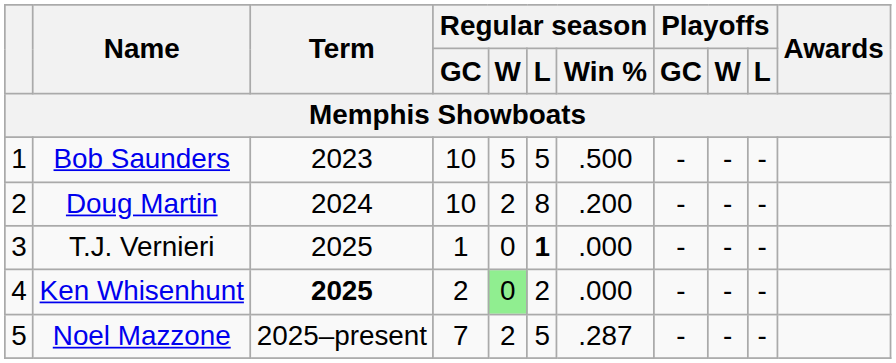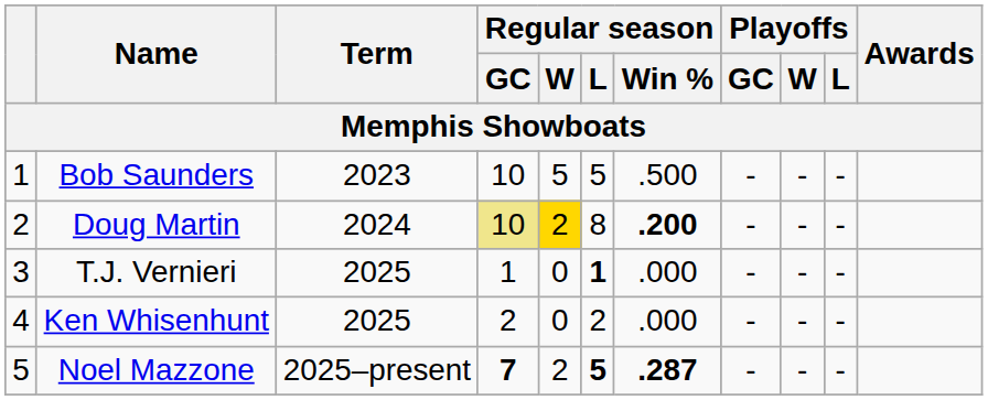Doug Martin | Regular season / GC: no background -> khaki background
Doug Martin | Regular season / W: no background -> gold background
Doug Martin | Regular season / Win %: normal -> bold
Ken Whisenhunt | Term: bold -> normal
Ken Whisenhunt | Regular season / W: lightgreen background -> no background
Noel Mazzone | Regular season / GC: normal -> bold
Noel Mazzone | Regular season / L: normal -> bold
Noel Mazzone | Regular season / Win %: normal -> bold
